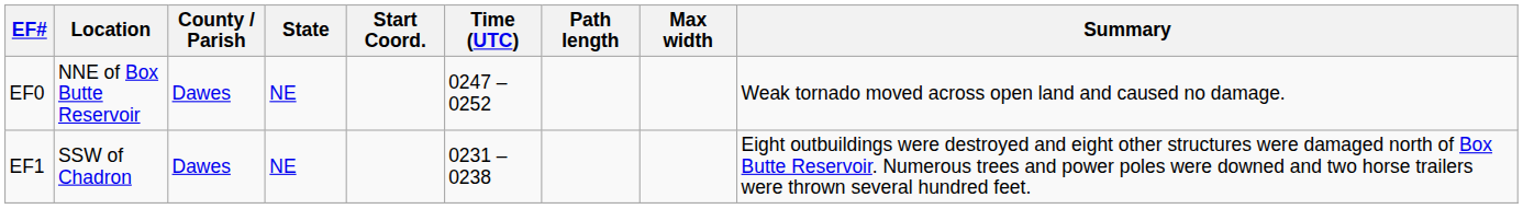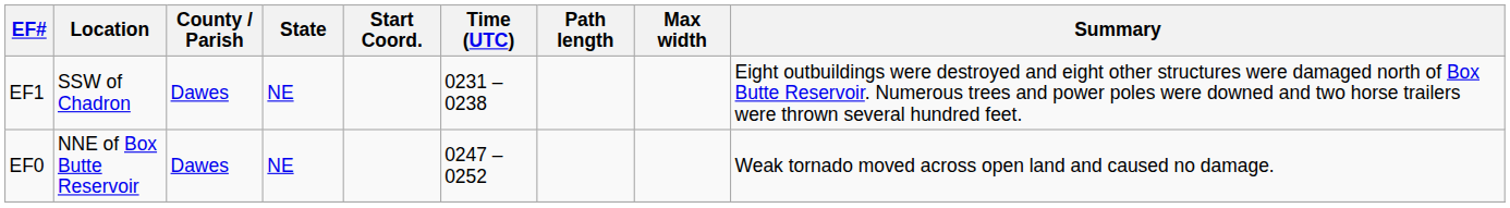rows swapped: EF1 <-> EF0
